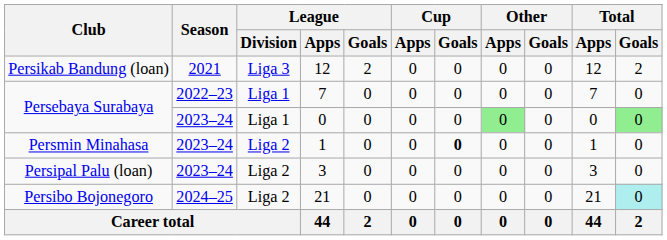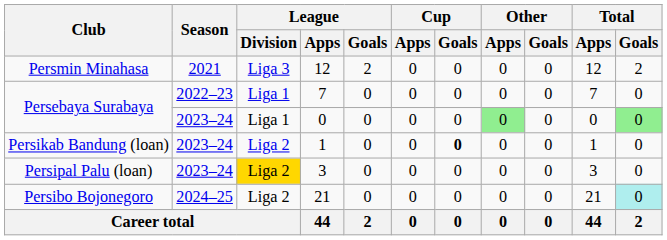row 3 | Club: Persikab Bandung (loan) -> Persmin Minahasa
row 6 | Club: Persmin Minahasa -> Persikab Bandung (loan)
row 7 | League / Division: no background -> gold background
